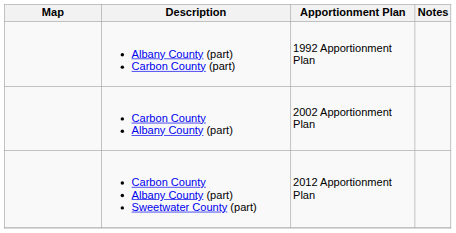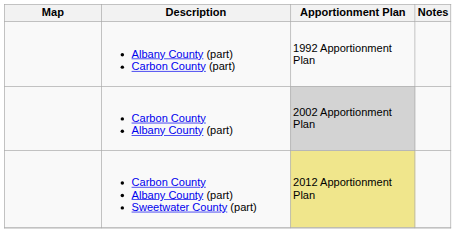Carbon County Albany County (part) | Apportionment Plan: no background -> lightgrey background
Carbon County Albany County (part) Sweetwater County (part) | Apportionment Plan: no background -> khaki background
